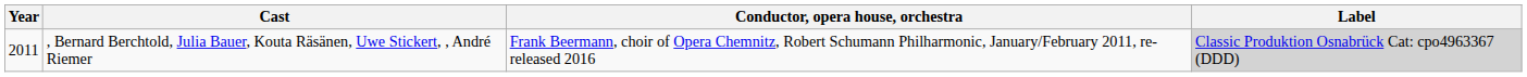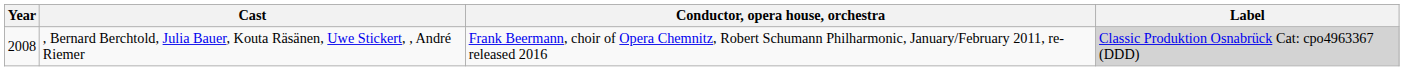row 2 | Year: 2011 -> 2008
